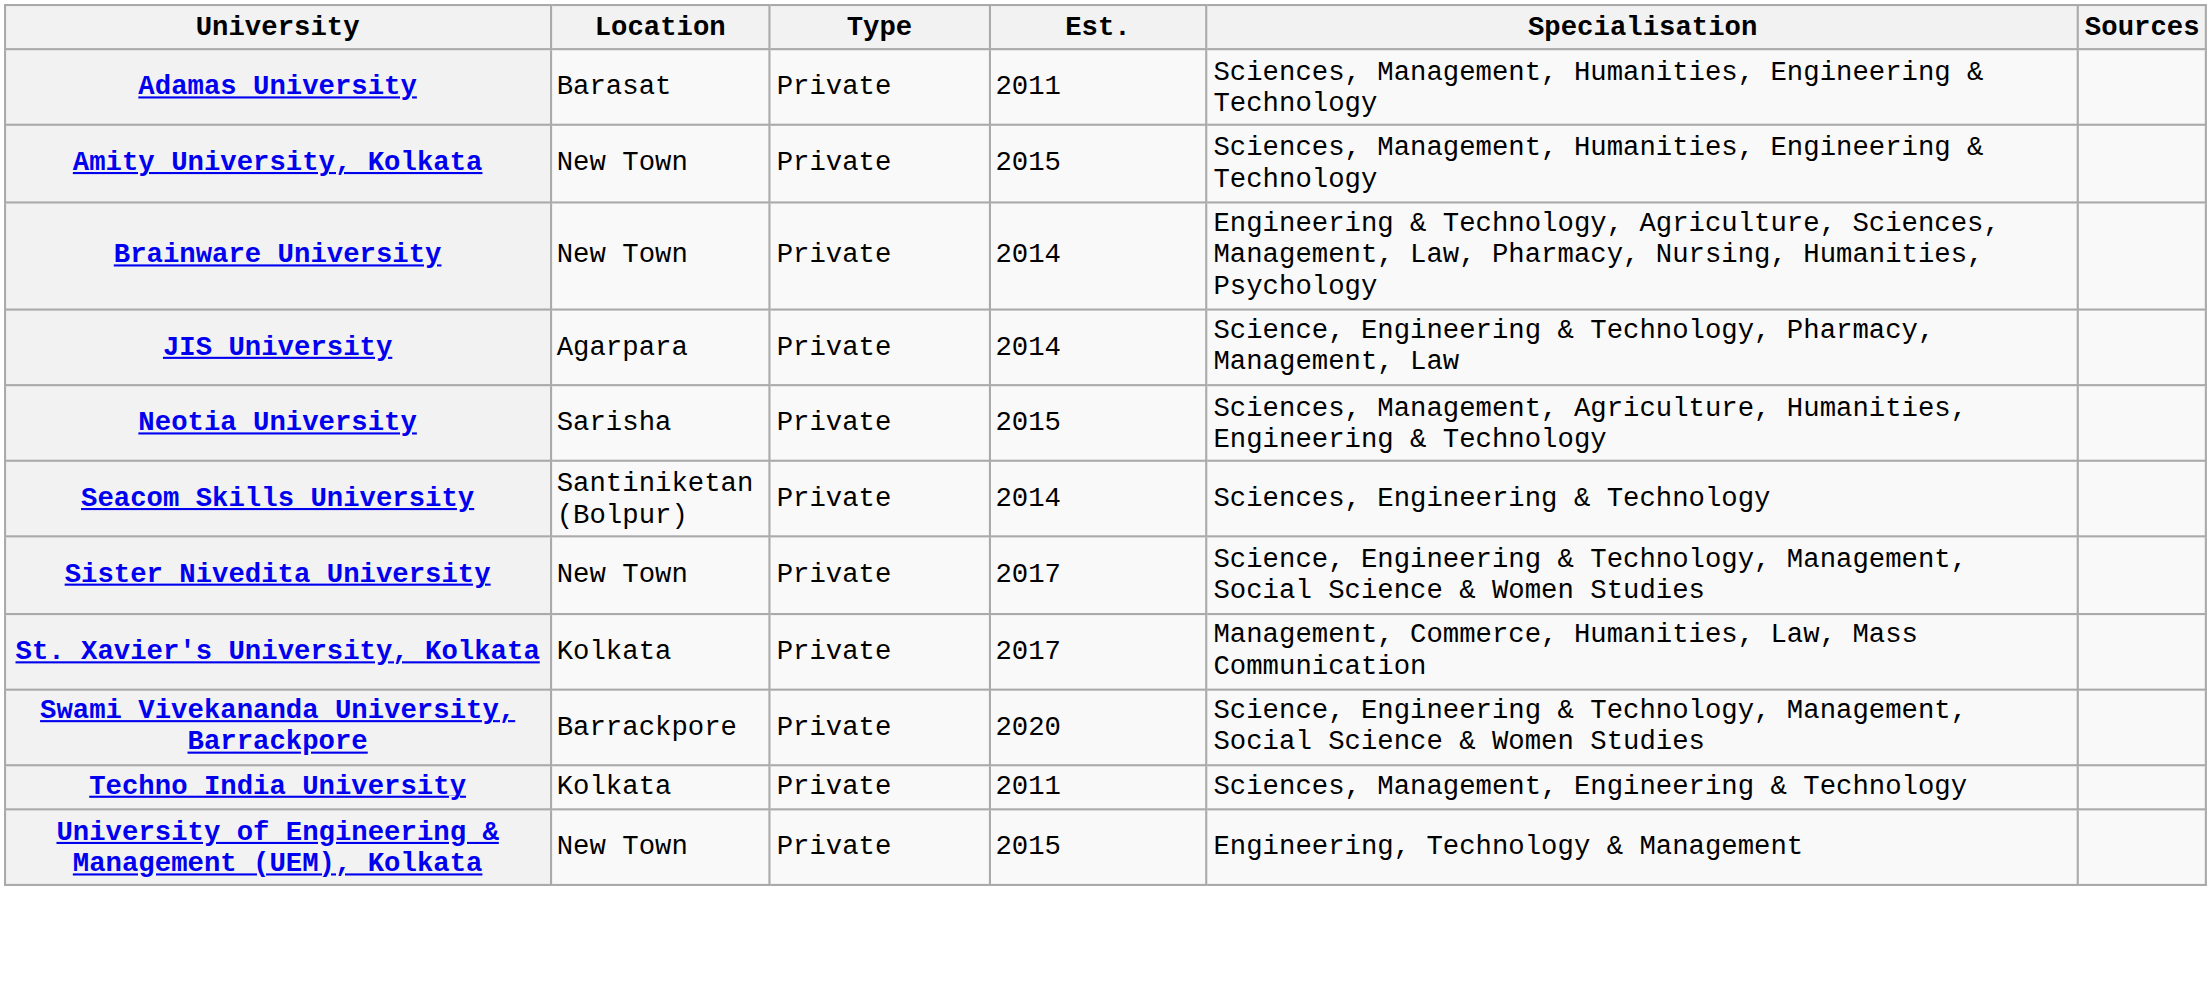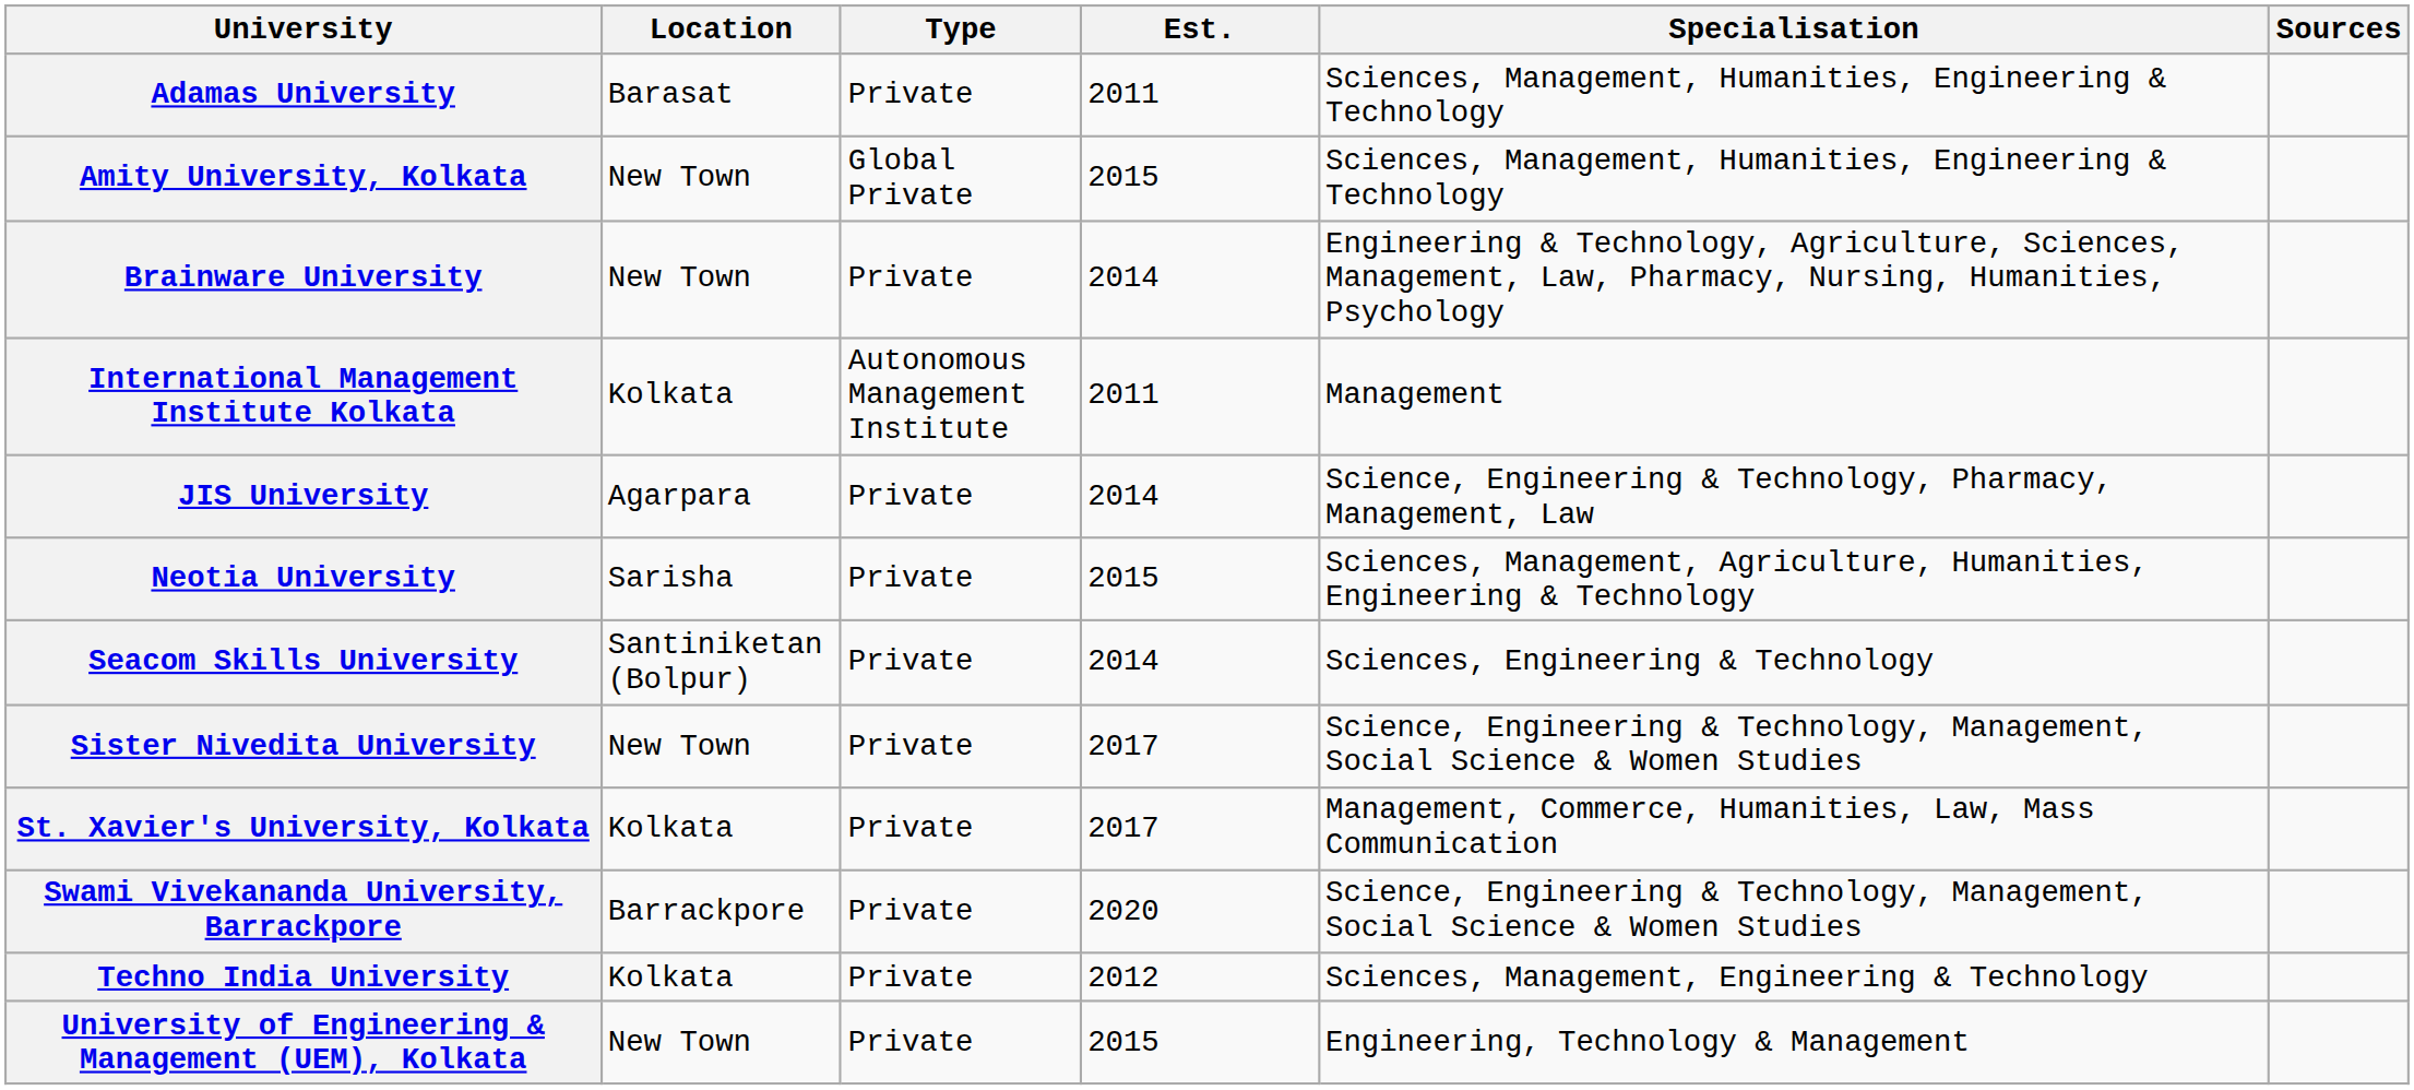Amity University, Kolkata | Type: Private -> Global Private
+ row: International Management Institute Kolkata | Kolkata | Autonomous Management Institute | 2011 | Management
Techno India University | Est.: 2011 -> 2012
